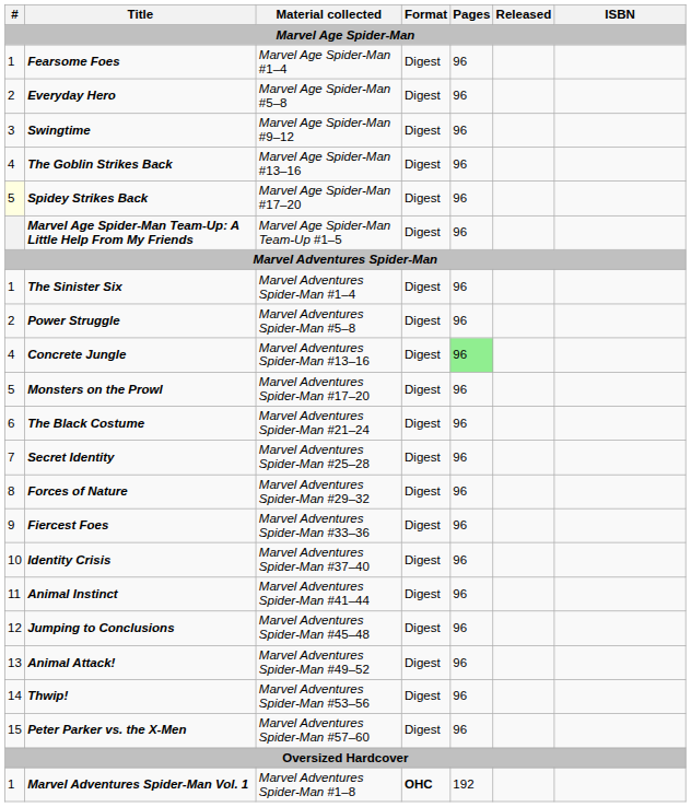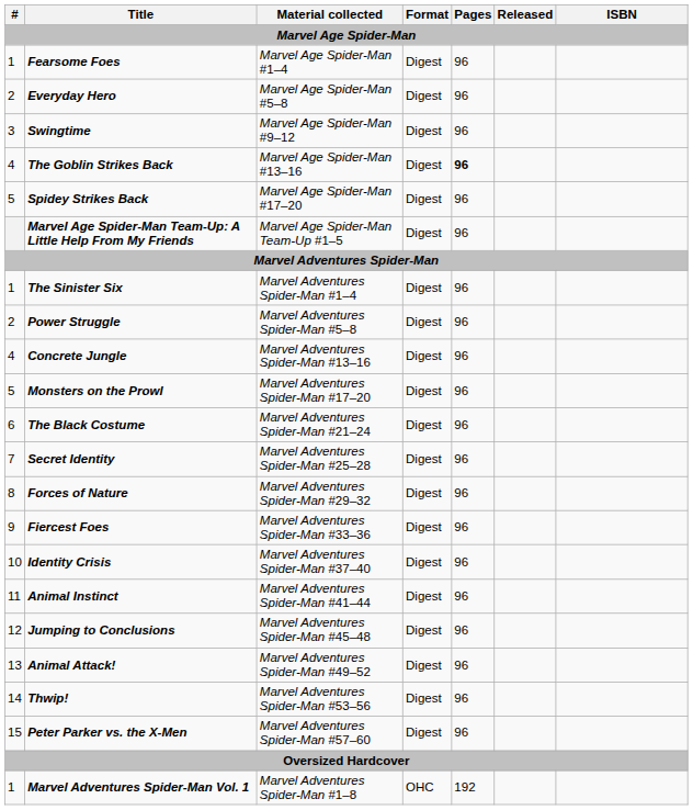The Goblin Strikes Back | Pages: normal -> bold
Spidey Strikes Back | #: lightyellow background -> no background
Concrete Jungle | Pages: lightgreen background -> no background
Marvel Adventures Spider-Man Vol. 1 | Format: bold -> normal
